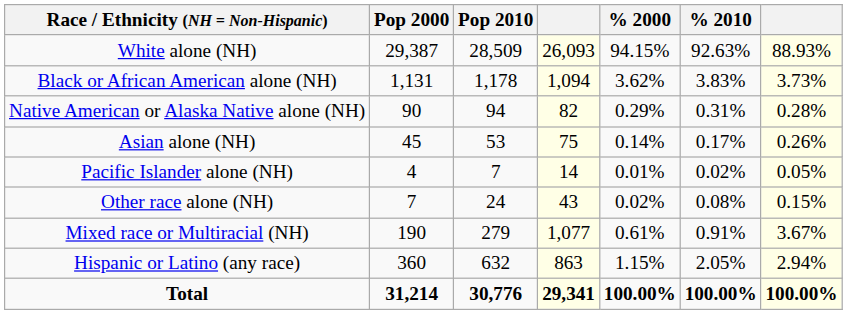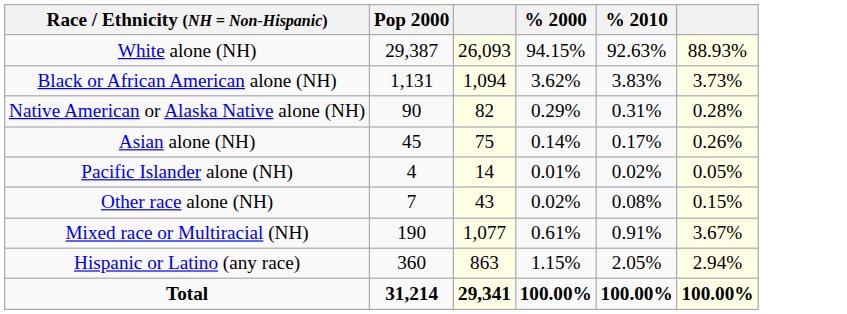- column: Pop 2010 | 28,509 | 1,178 | 94 | 53 | 7 | 24 | 279 | 632 | 30,776
